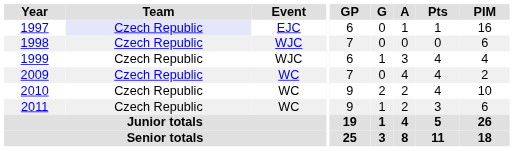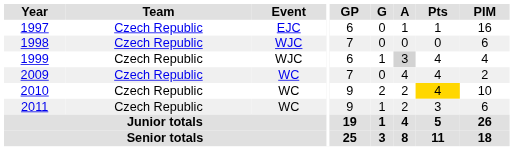1997 | Team: lavender background -> no background
1999 | A: no background -> lightgrey background
2010 | Pts: no background -> gold background
